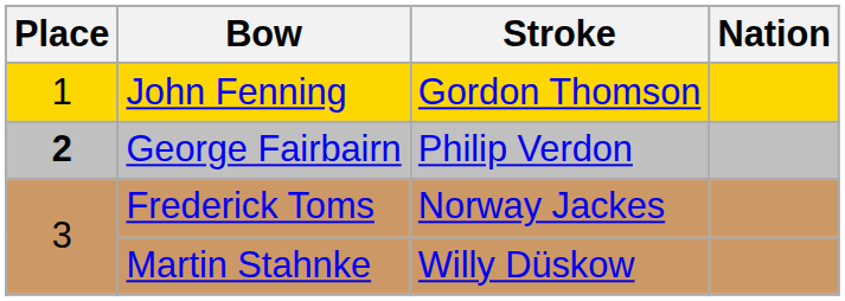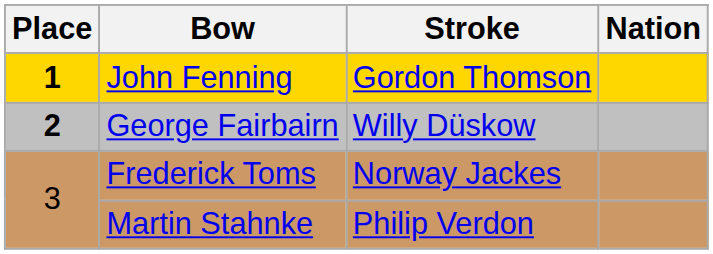John Fenning | Place: normal -> bold
George Fairbairn | Stroke: Philip Verdon -> Willy Düskow
Martin Stahnke | Stroke: Willy Düskow -> Philip Verdon
